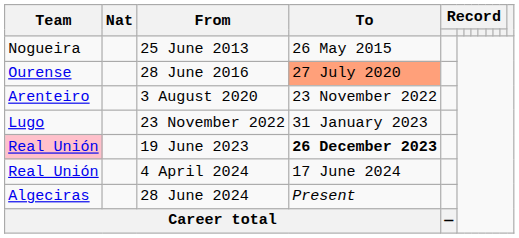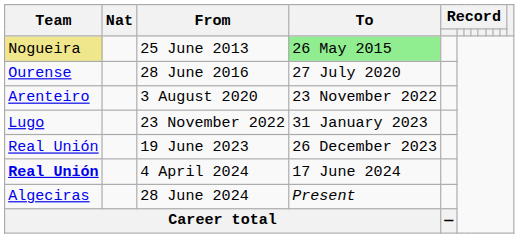25 June 2013 | Team: no background -> khaki background
25 June 2013 | To: no background -> lightgreen background
28 June 2016 | To: lightsalmon background -> no background
19 June 2023 | Team: pink background -> no background
19 June 2023 | To: bold -> normal
4 April 2024 | Team: normal -> bold
